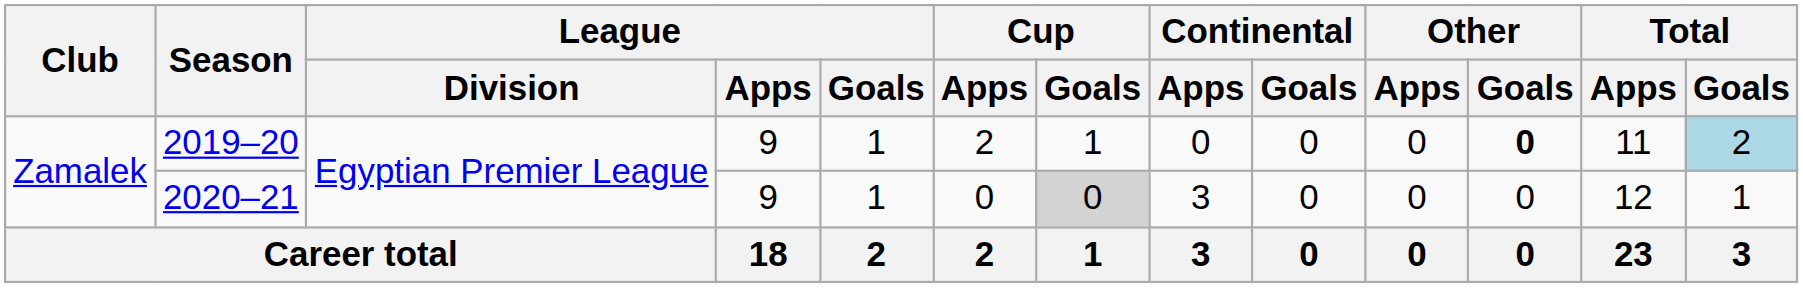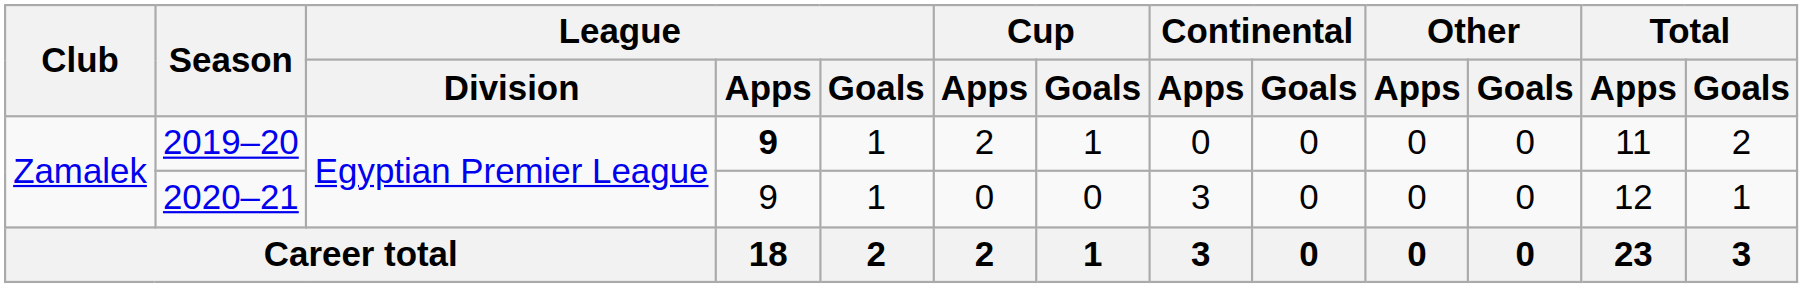2019–20 | League / Apps: normal -> bold
2019–20 | Other / Goals: bold -> normal
2019–20 | Total / Goals: lightblue background -> no background
2020–21 | Cup / Goals: lightgrey background -> no background
